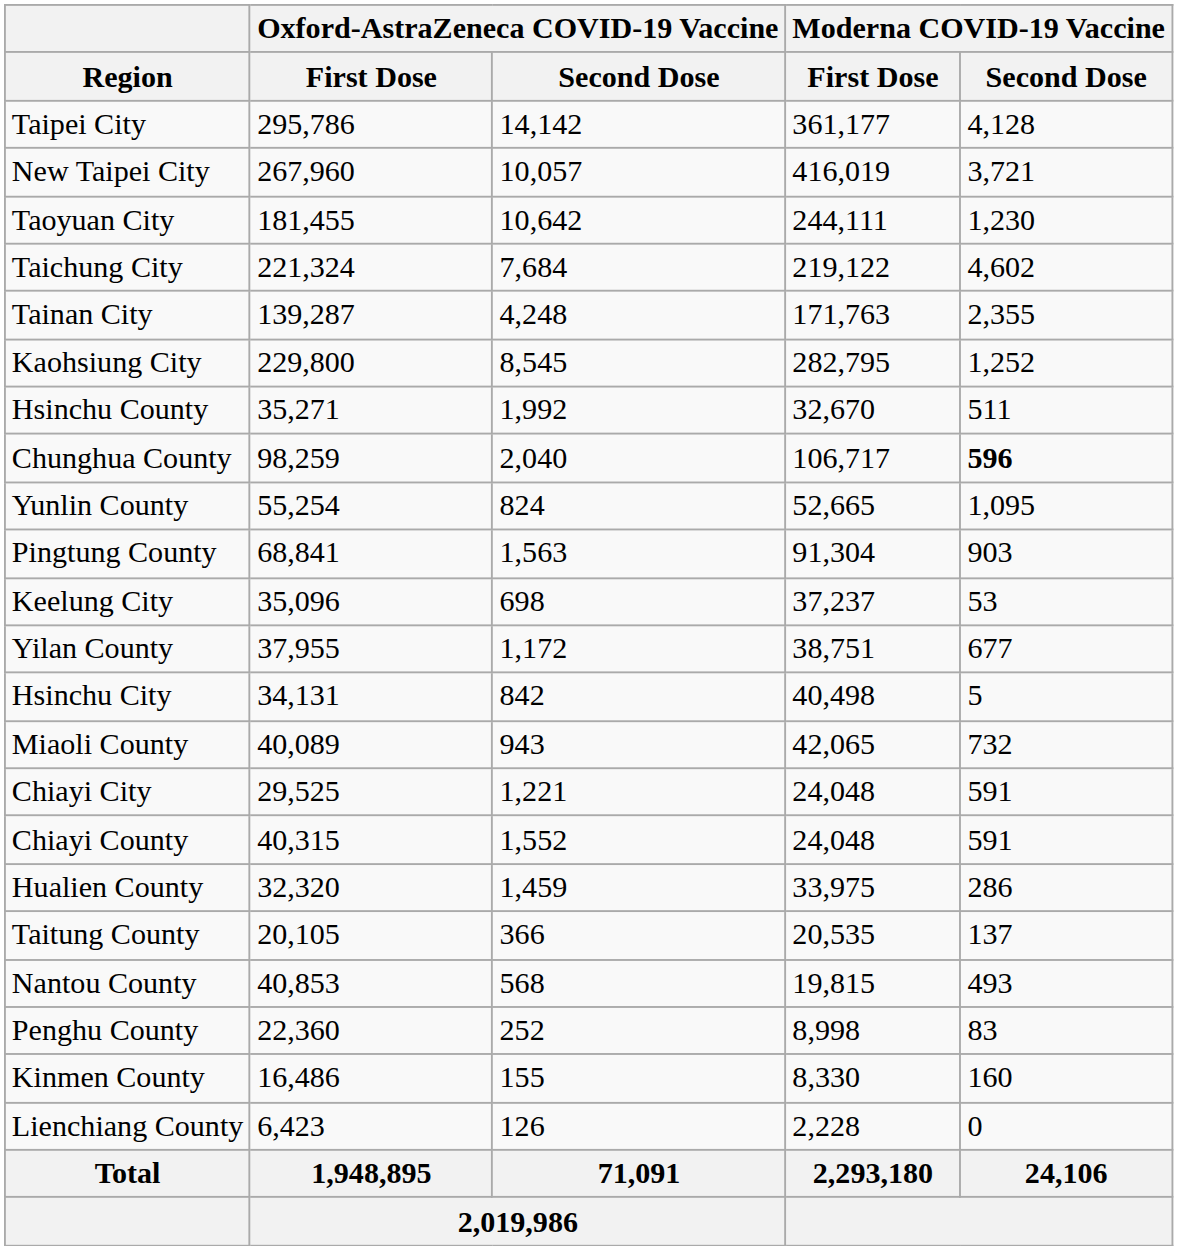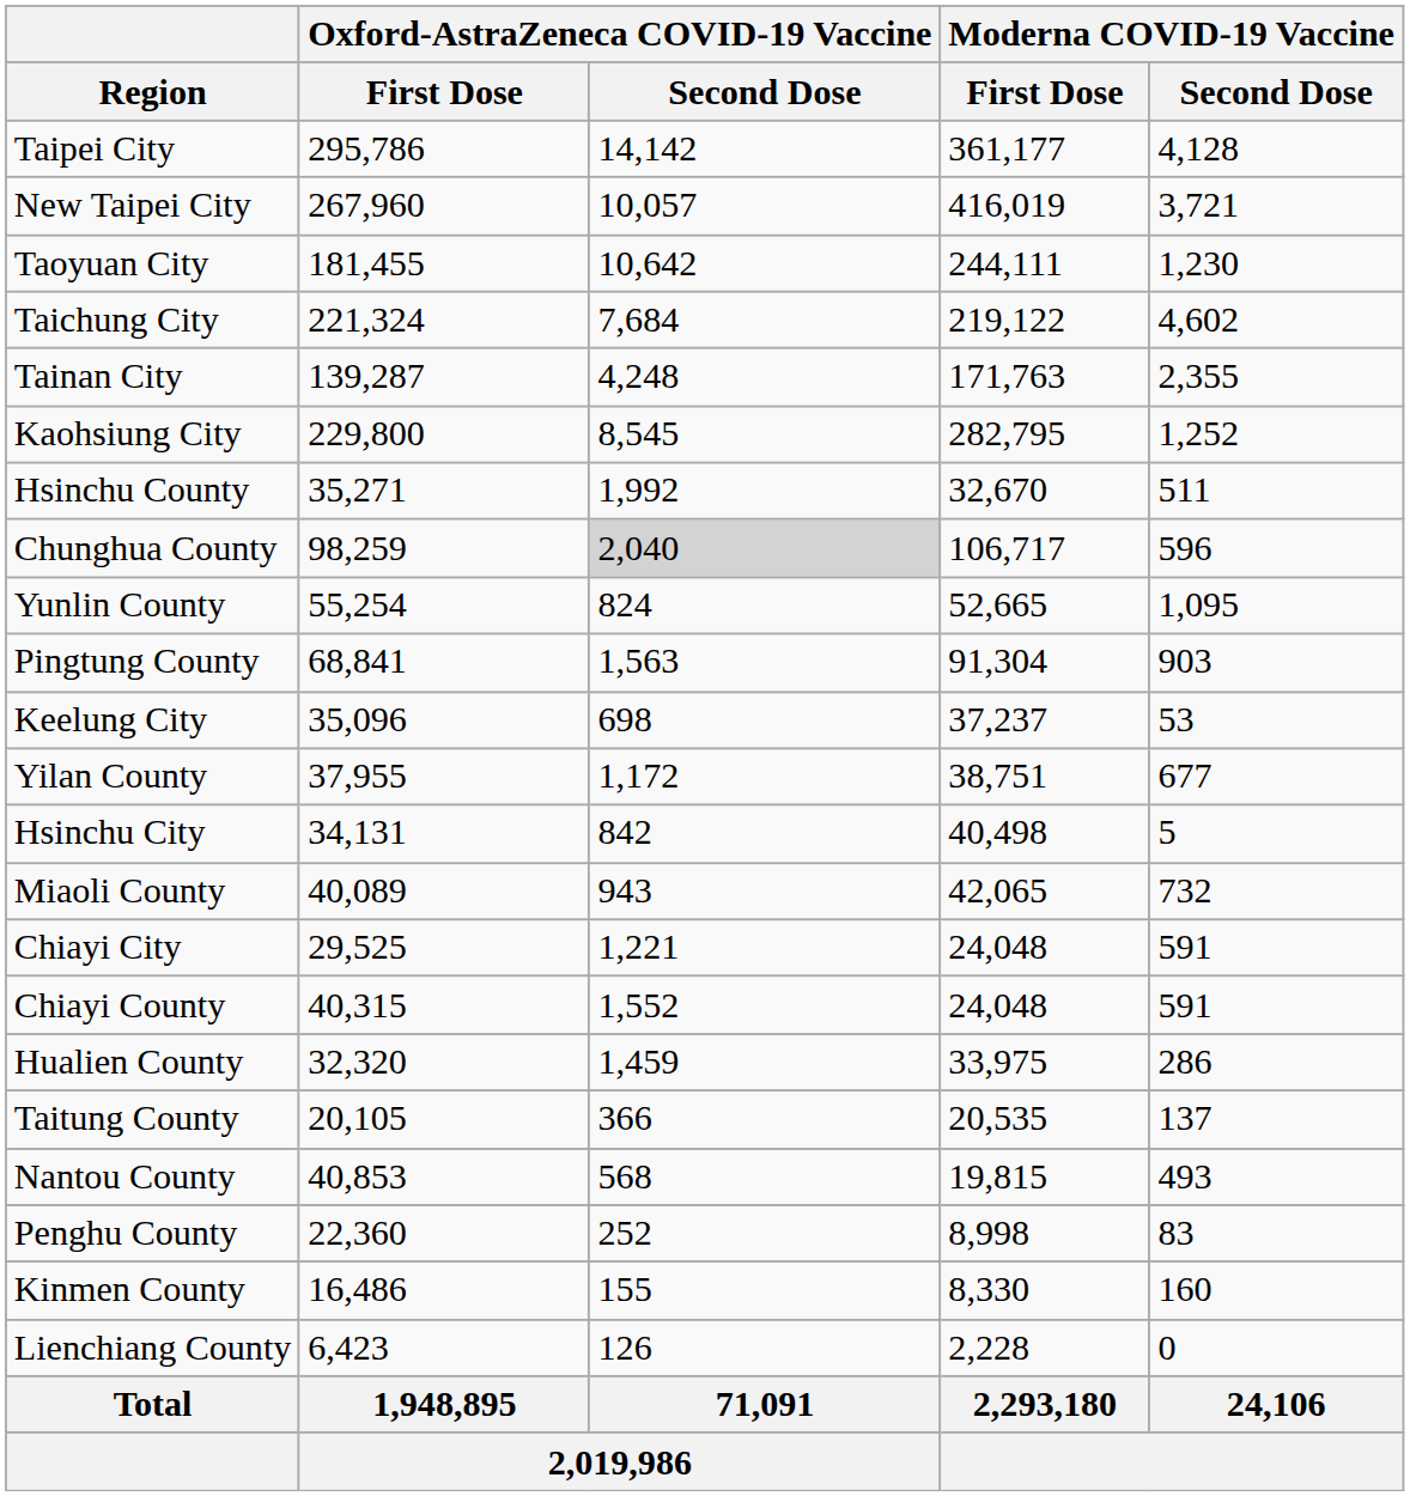Chunghua County | Oxford-AstraZeneca COVID-19 Vaccine / Second Dose: no background -> lightgrey background
Chunghua County | Moderna COVID-19 Vaccine / Second Dose: bold -> normal
